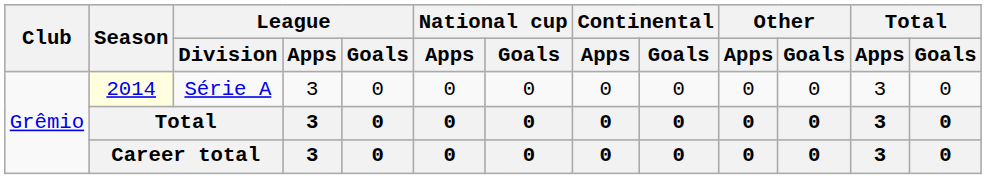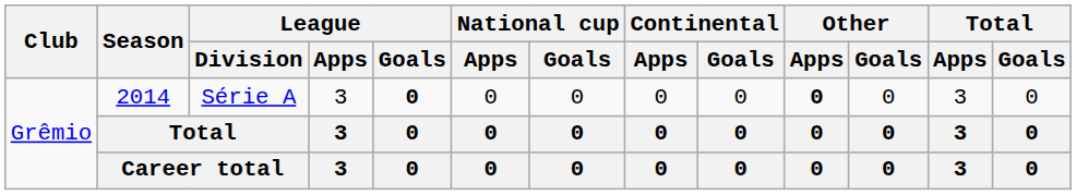Grêmio / Série A | Season: lightyellow background -> no background
Grêmio / Série A | League / Goals: normal -> bold
Grêmio / Série A | Other / Apps: normal -> bold
